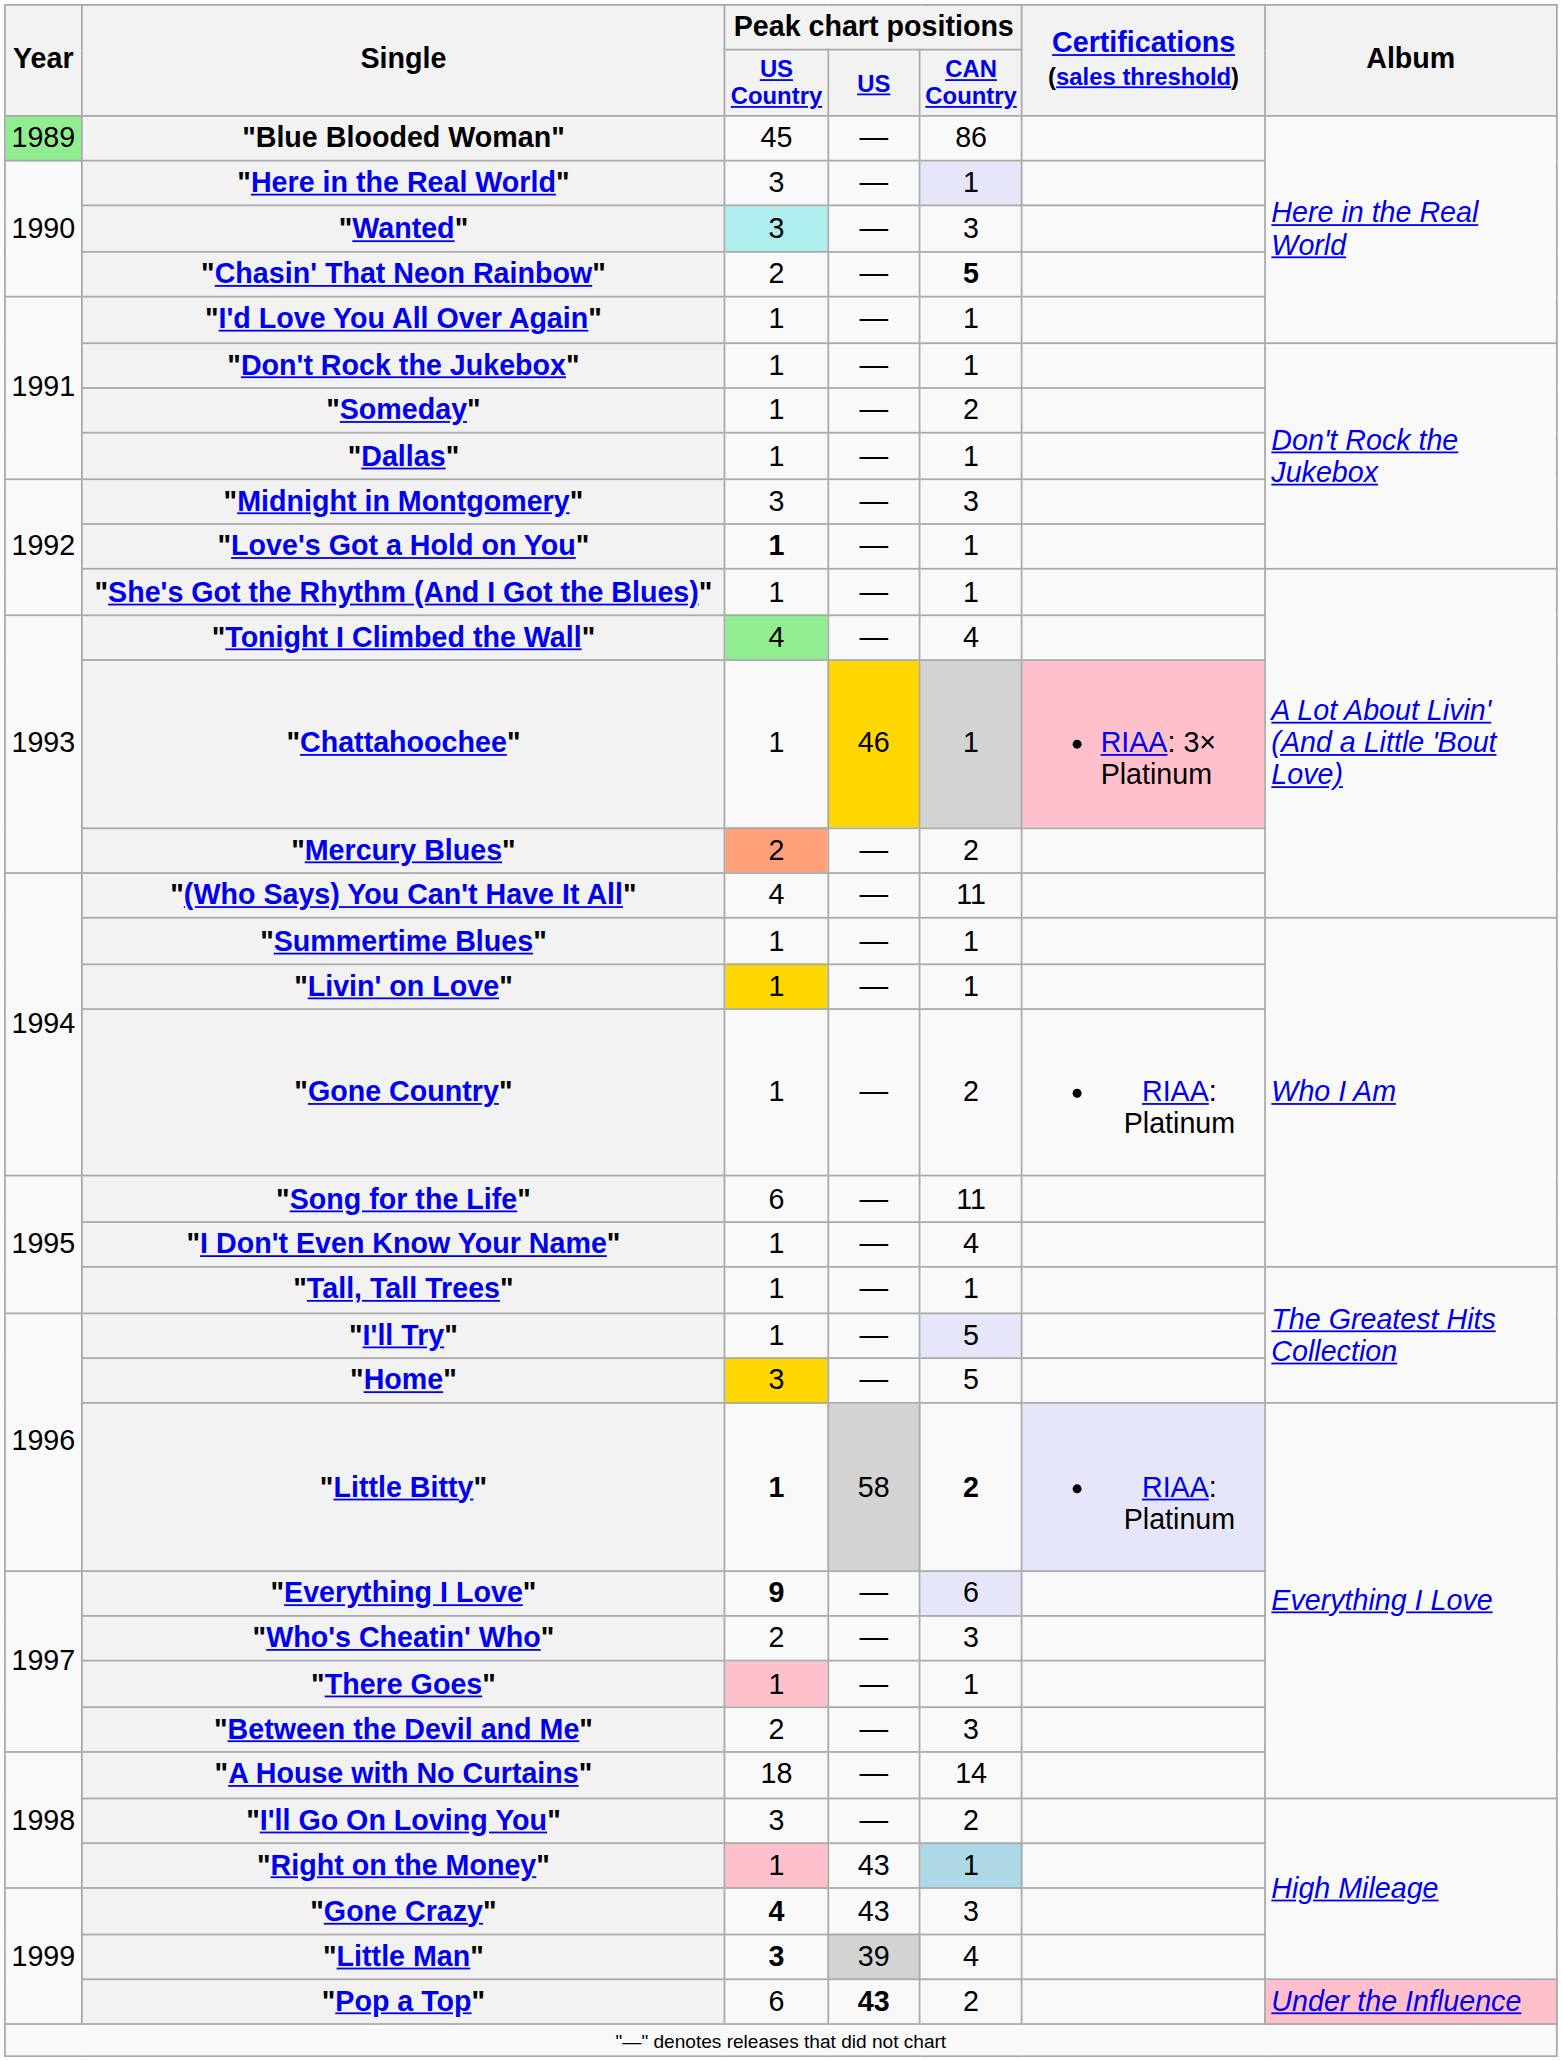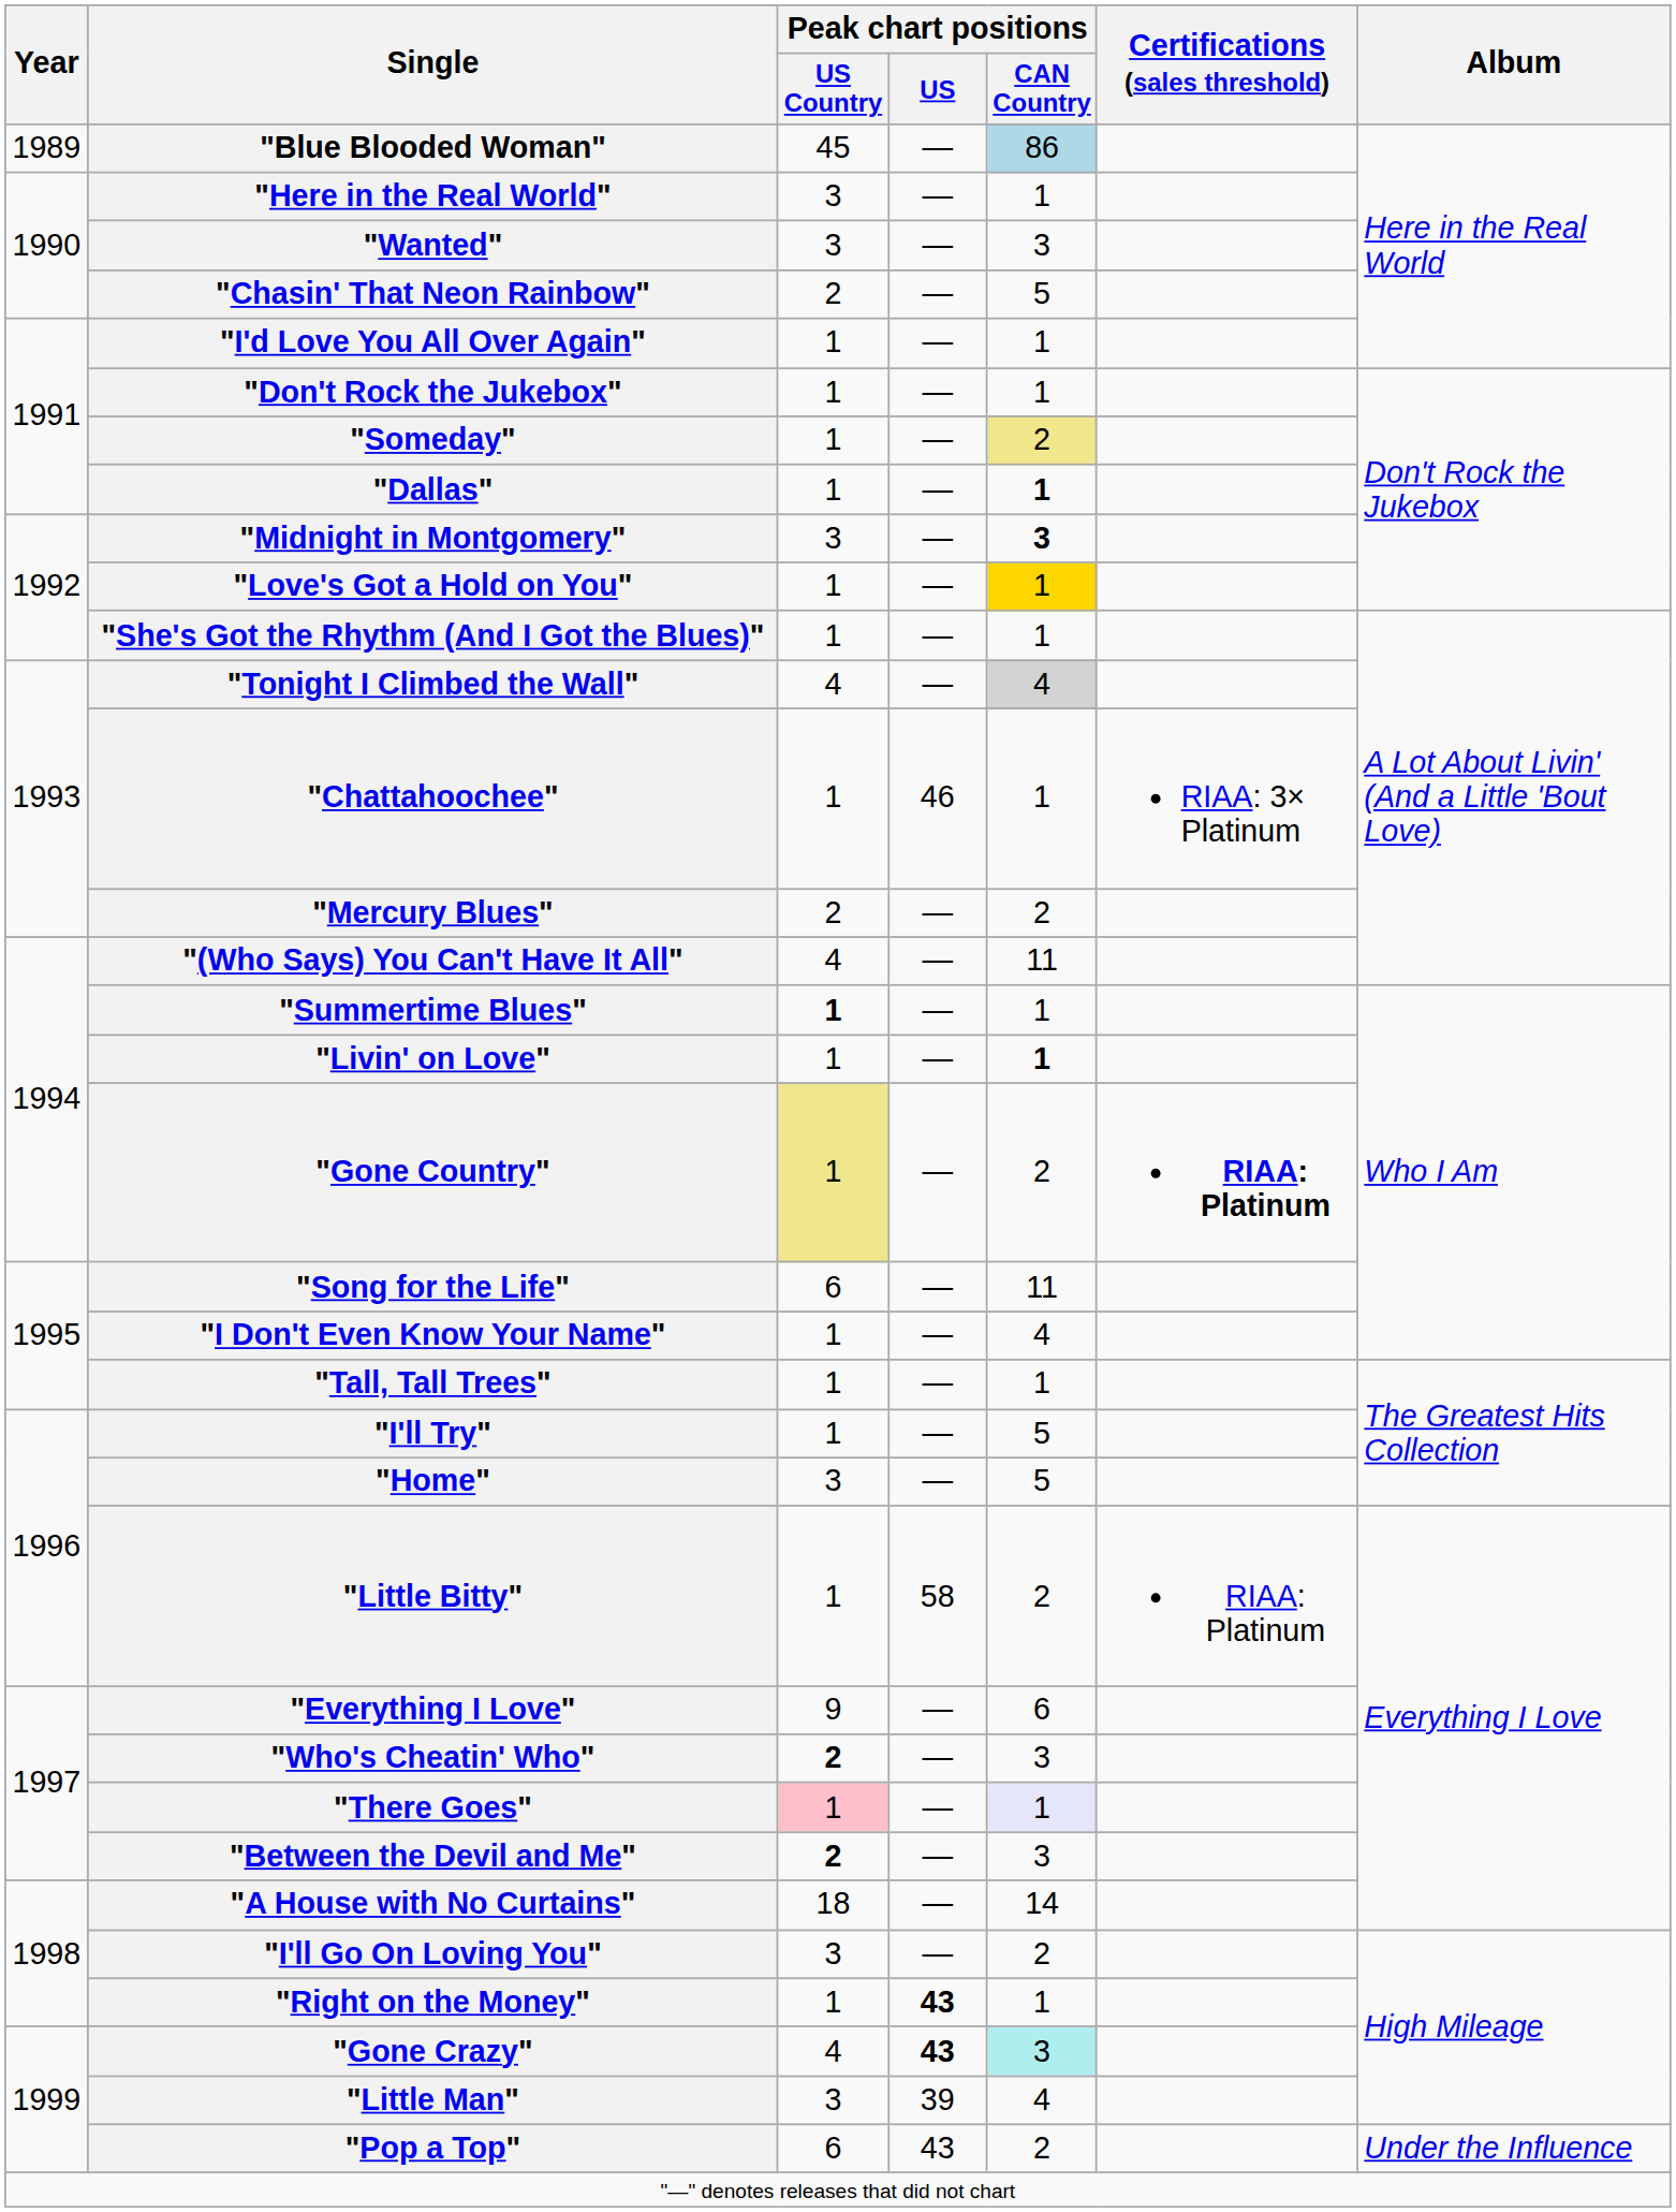"Blue Blooded Woman" | Year: lightgreen background -> no background
"Blue Blooded Woman" | Peak chart positions / CAN Country: no background -> lightblue background
"Here in the Real World" | Peak chart positions / CAN Country: lavender background -> no background
"Wanted" | Peak chart positions / US Country: paleturquoise background -> no background
"Chasin' That Neon Rainbow" | Peak chart positions / CAN Country: bold -> normal
"Someday" | Peak chart positions / CAN Country: no background -> khaki background
"Dallas" | Peak chart positions / CAN Country: normal -> bold
"Midnight in Montgomery" | Peak chart positions / CAN Country: normal -> bold
"Love's Got a Hold on You" | Peak chart positions / US Country: bold -> normal
"Love's Got a Hold on You" | Peak chart positions / CAN Country: no background -> gold background
"Tonight I Climbed the Wall" | Peak chart positions / US Country: lightgreen background -> no background
"Tonight I Climbed the Wall" | Peak chart positions / CAN Country: no background -> lightgrey background
"Chattahoochee" | Peak chart positions / US: gold background -> no background
"Chattahoochee" | Peak chart positions / CAN Country: lightgrey background -> no background
"Chattahoochee" | Certifications (sales threshold): pink background -> no background
"Mercury Blues" | Peak chart positions / US Country: lightsalmon background -> no background
"Summertime Blues" | Peak chart positions / US Country: normal -> bold
"Livin' on Love" | Peak chart positions / US Country: gold background -> no background
"Livin' on Love" | Peak chart positions / CAN Country: normal -> bold
"Gone Country" | Peak chart positions / US Country: no background -> khaki background
"Gone Country" | Certifications (sales threshold): normal -> bold
"I'll Try" | Peak chart positions / CAN Country: lavender background -> no background
"Home" | Peak chart positions / US Country: gold background -> no background
"Little Bitty" | Peak chart positions / US Country: bold -> normal
"Little Bitty" | Peak chart positions / US: lightgrey background -> no background
"Little Bitty" | Peak chart positions / CAN Country: bold -> normal
"Little Bitty" | Certifications (sales threshold): lavender background -> no background
"Everything I Love" | Peak chart positions / US Country: bold -> normal
"Everything I Love" | Peak chart positions / CAN Country: lavender background -> no background
"Who's Cheatin' Who" | Peak chart positions / US Country: normal -> bold
"There Goes" | Peak chart positions / CAN Country: no background -> lavender background
"Between the Devil and Me" | Peak chart positions / US Country: normal -> bold
"Right on the Money" | Peak chart positions / US Country: pink background -> no background
"Right on the Money" | Peak chart positions / US: normal -> bold
"Right on the Money" | Peak chart positions / CAN Country: lightblue background -> no background
"Gone Crazy" | Peak chart positions / US Country: bold -> normal
"Gone Crazy" | Peak chart positions / US: normal -> bold
"Gone Crazy" | Peak chart positions / CAN Country: no background -> paleturquoise background
"Little Man" | Peak chart positions / US Country: bold -> normal
"Little Man" | Peak chart positions / US: lightgrey background -> no background
"Pop a Top" | Peak chart positions / US: bold -> normal
"Pop a Top" | Album: pink background -> no background
